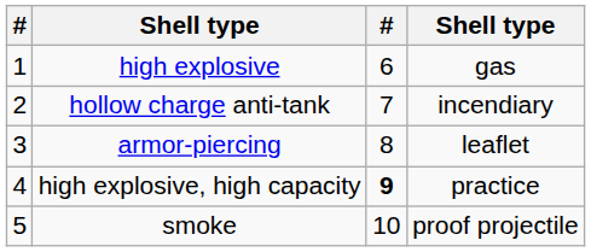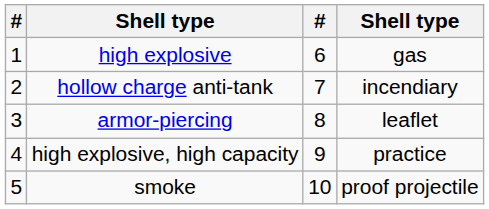high explosive, high capacity | column 3: bold -> normal
